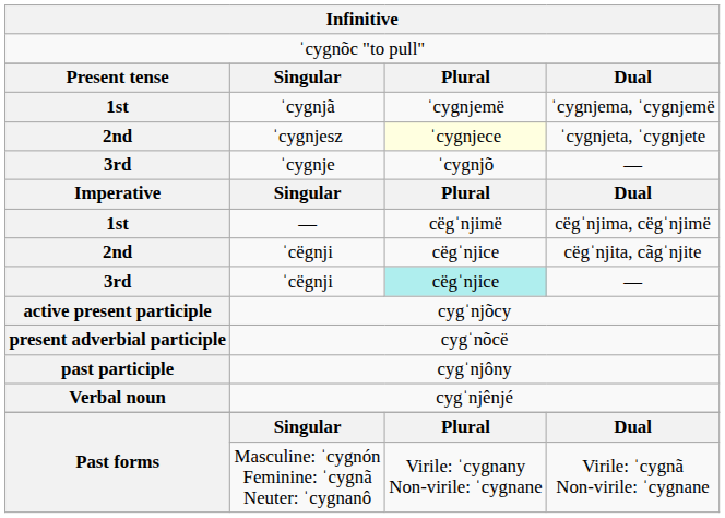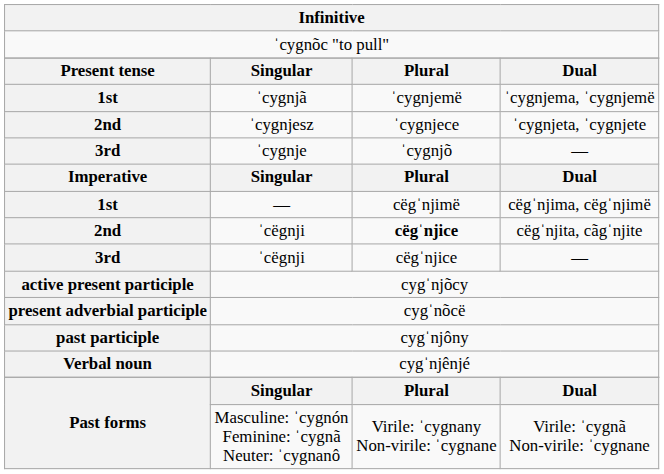ˈcygnjesz | column 3: lightyellow background -> no background
ˈcëgnji / cëgˈnjita, cãgˈnjite | column 3: normal -> bold
ˈcëgnji / — | column 3: paleturquoise background -> no background
